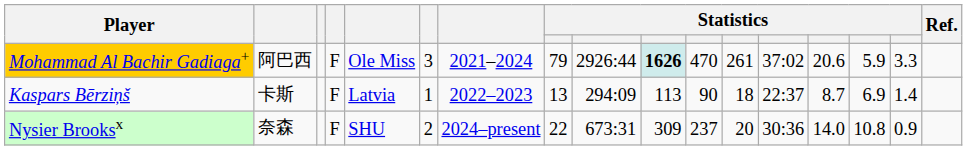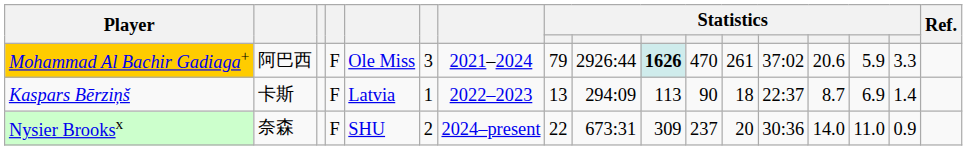Nysier Brooksx | column 15: 10.8 -> 11.0
